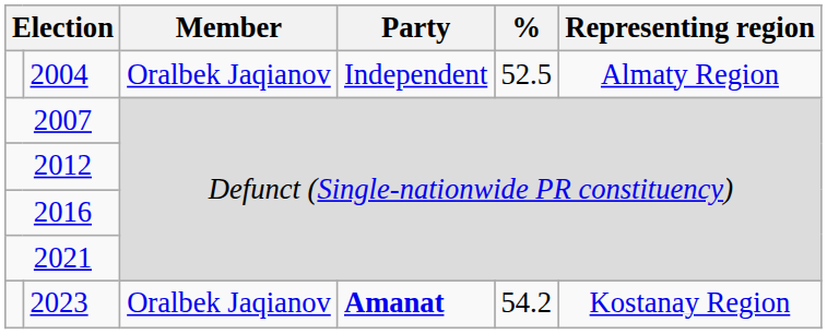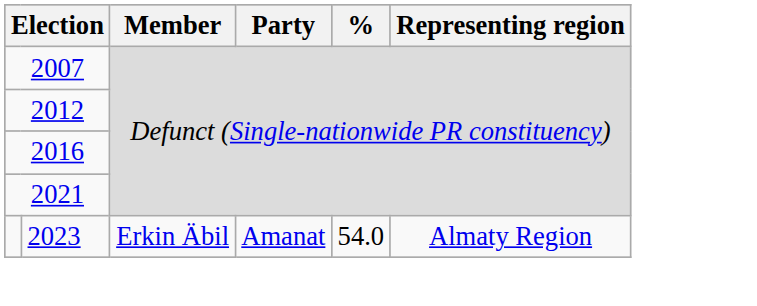- row: 2004 | Oralbek Jaqianov | Independent | 52.5 | Almaty Region
2023 | Member: Oralbek Jaqianov -> Erkin Äbil
2023 | Party: bold -> normal
2023 | %: 54.2 -> 54.0
2023 | Representing region: Kostanay Region -> Almaty Region
